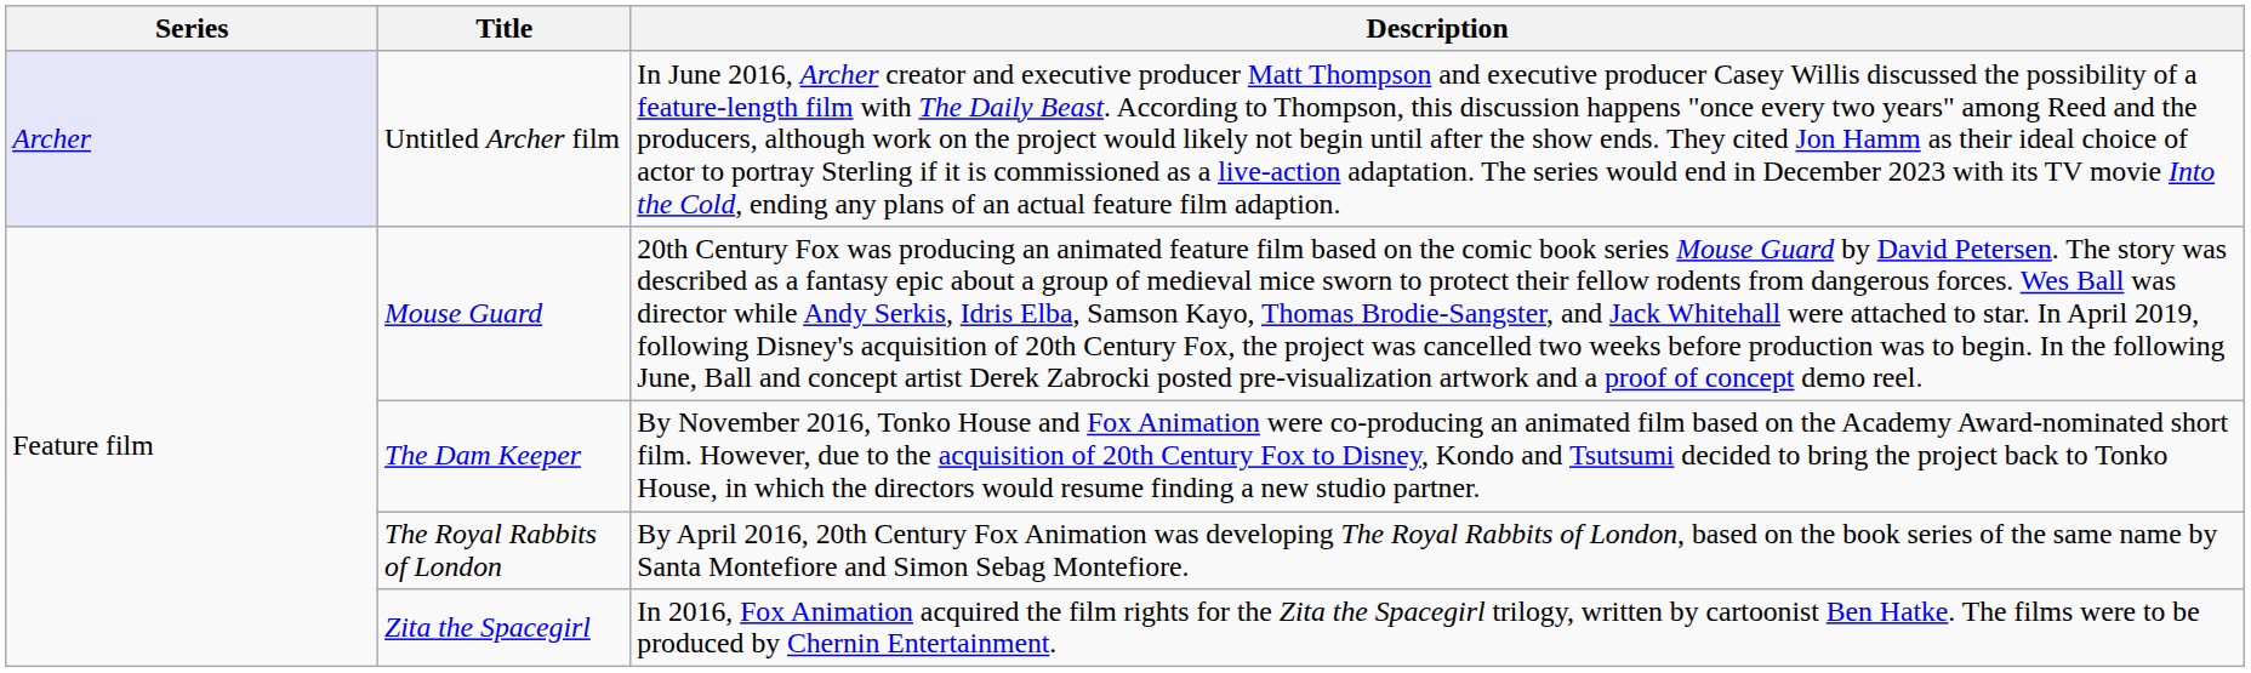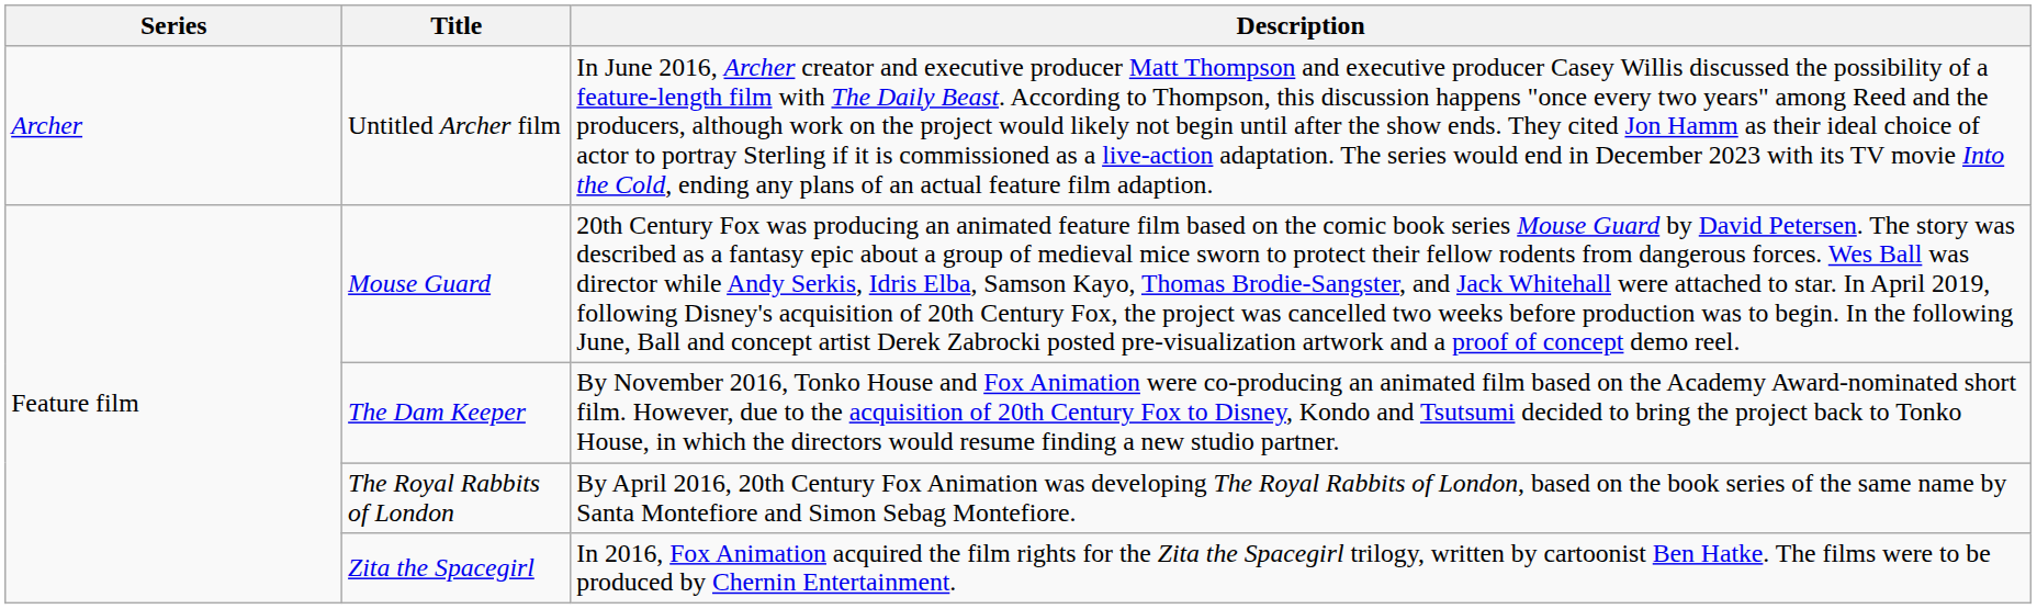Untitled Archer film | Series: lavender background -> no background
